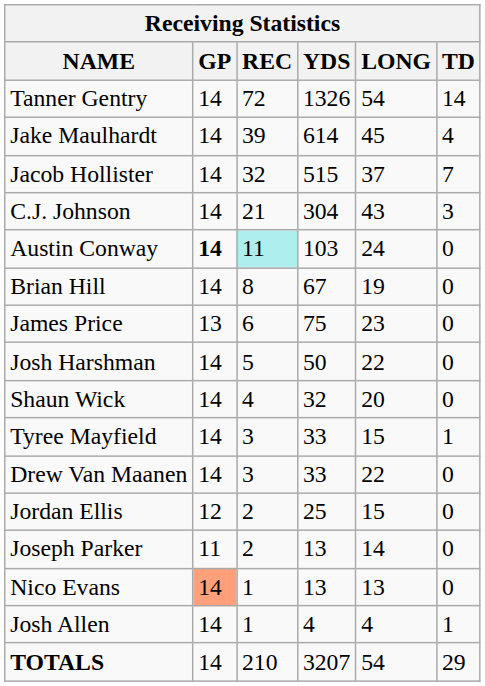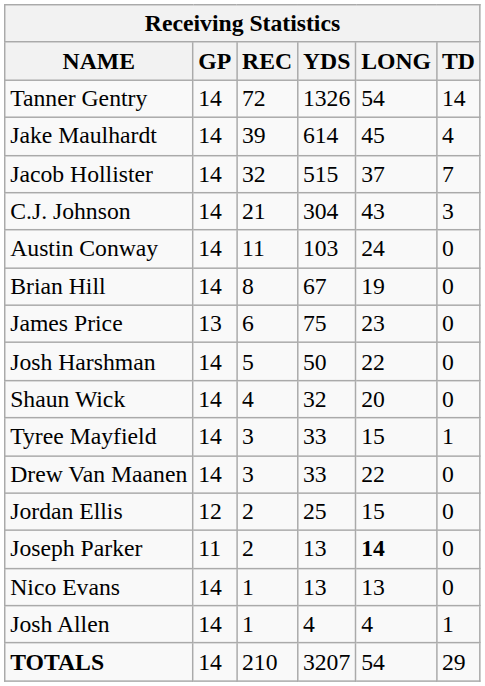Austin Conway | GP: bold -> normal
Austin Conway | REC: paleturquoise background -> no background
Joseph Parker | LONG: normal -> bold
Nico Evans | GP: lightsalmon background -> no background
